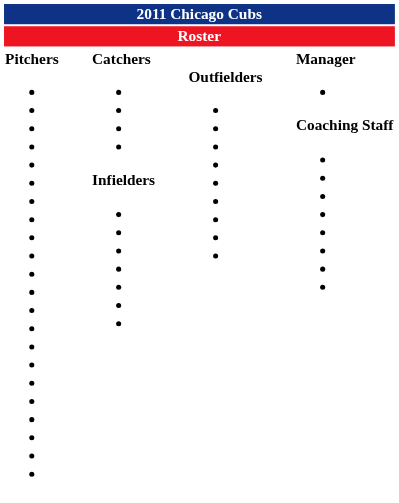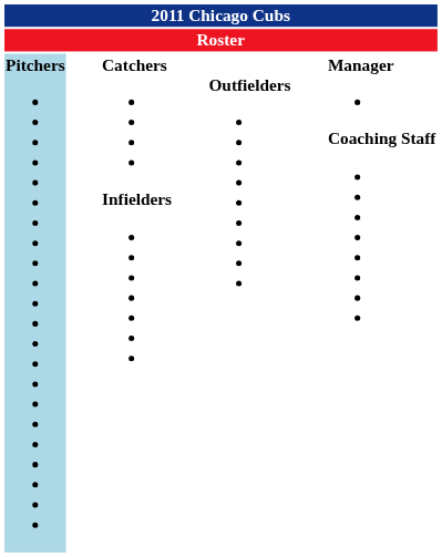Pitchers | column 1: no background -> lightblue background
